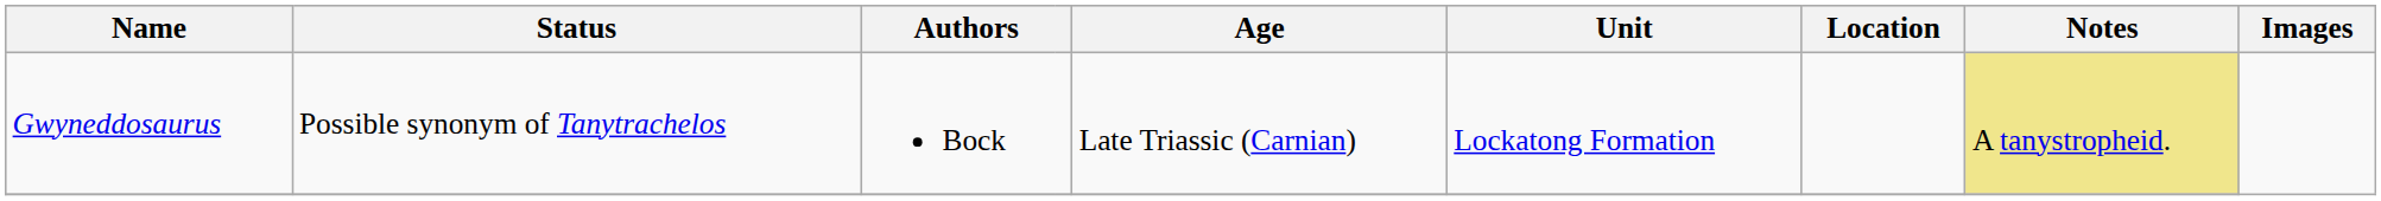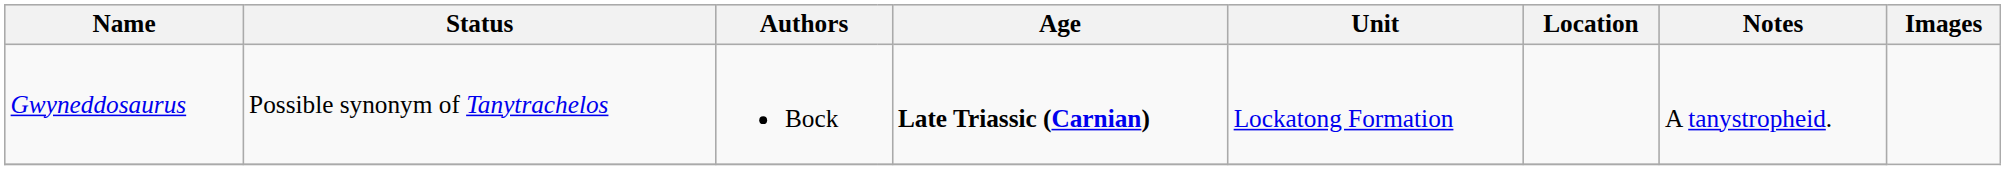Gwyneddosaurus | Age: normal -> bold
Gwyneddosaurus | Notes: khaki background -> no background
